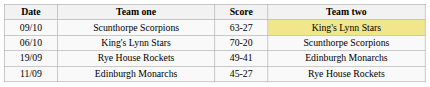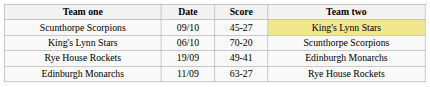columns swapped: Date <-> Team one
row 2 | Score: 63-27 -> 45-27
row 5 | Score: 45-27 -> 63-27
